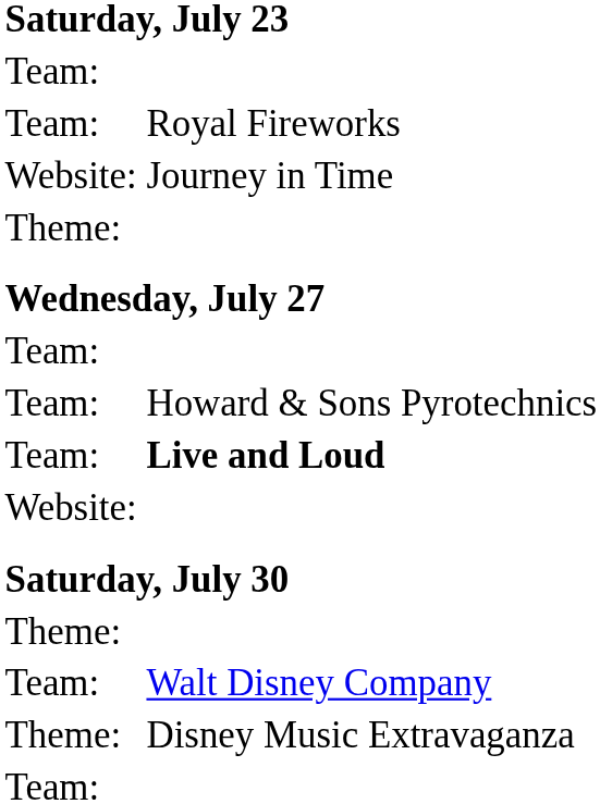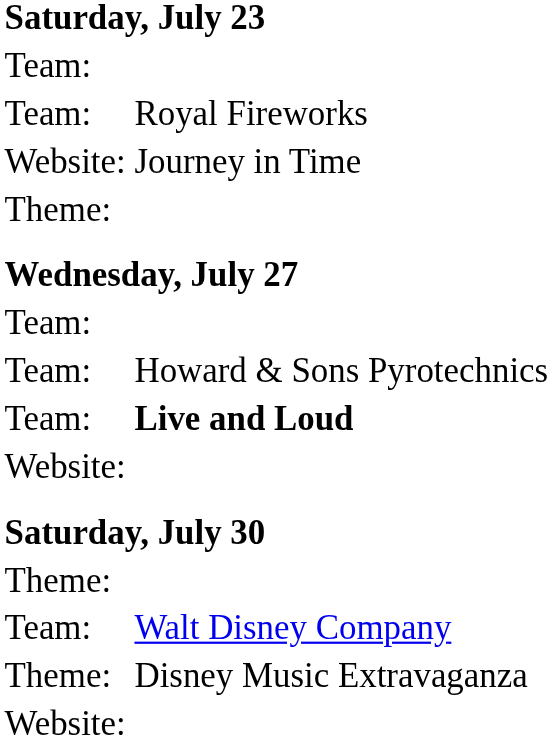row 15 | column 1: Team: -> Website:
